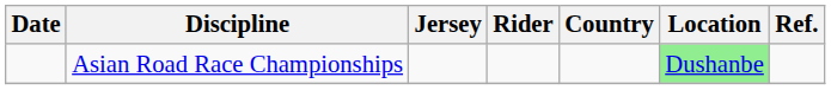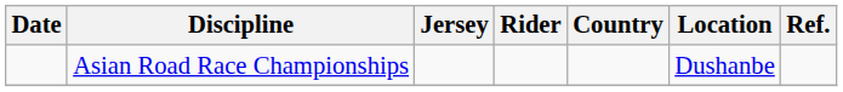Asian Road Race Championships | Location: lightgreen background -> no background
